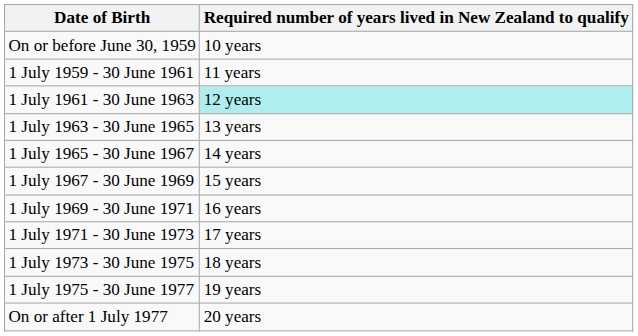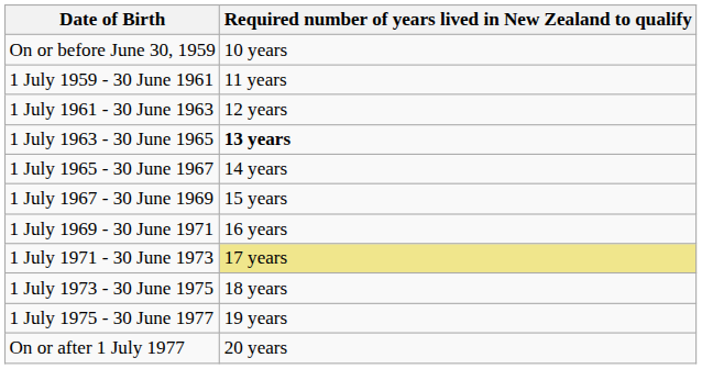1 July 1961 - 30 June 1963 | Required number of years lived in New Zealand to qualify: paleturquoise background -> no background
1 July 1963 - 30 June 1965 | Required number of years lived in New Zealand to qualify: normal -> bold
1 July 1971 - 30 June 1973 | Required number of years lived in New Zealand to qualify: no background -> khaki background
